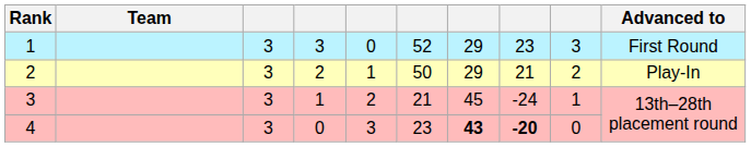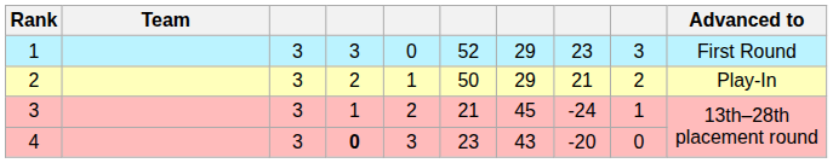4 | column 4: normal -> bold
4 | column 7: bold -> normal
4 | column 8: bold -> normal
